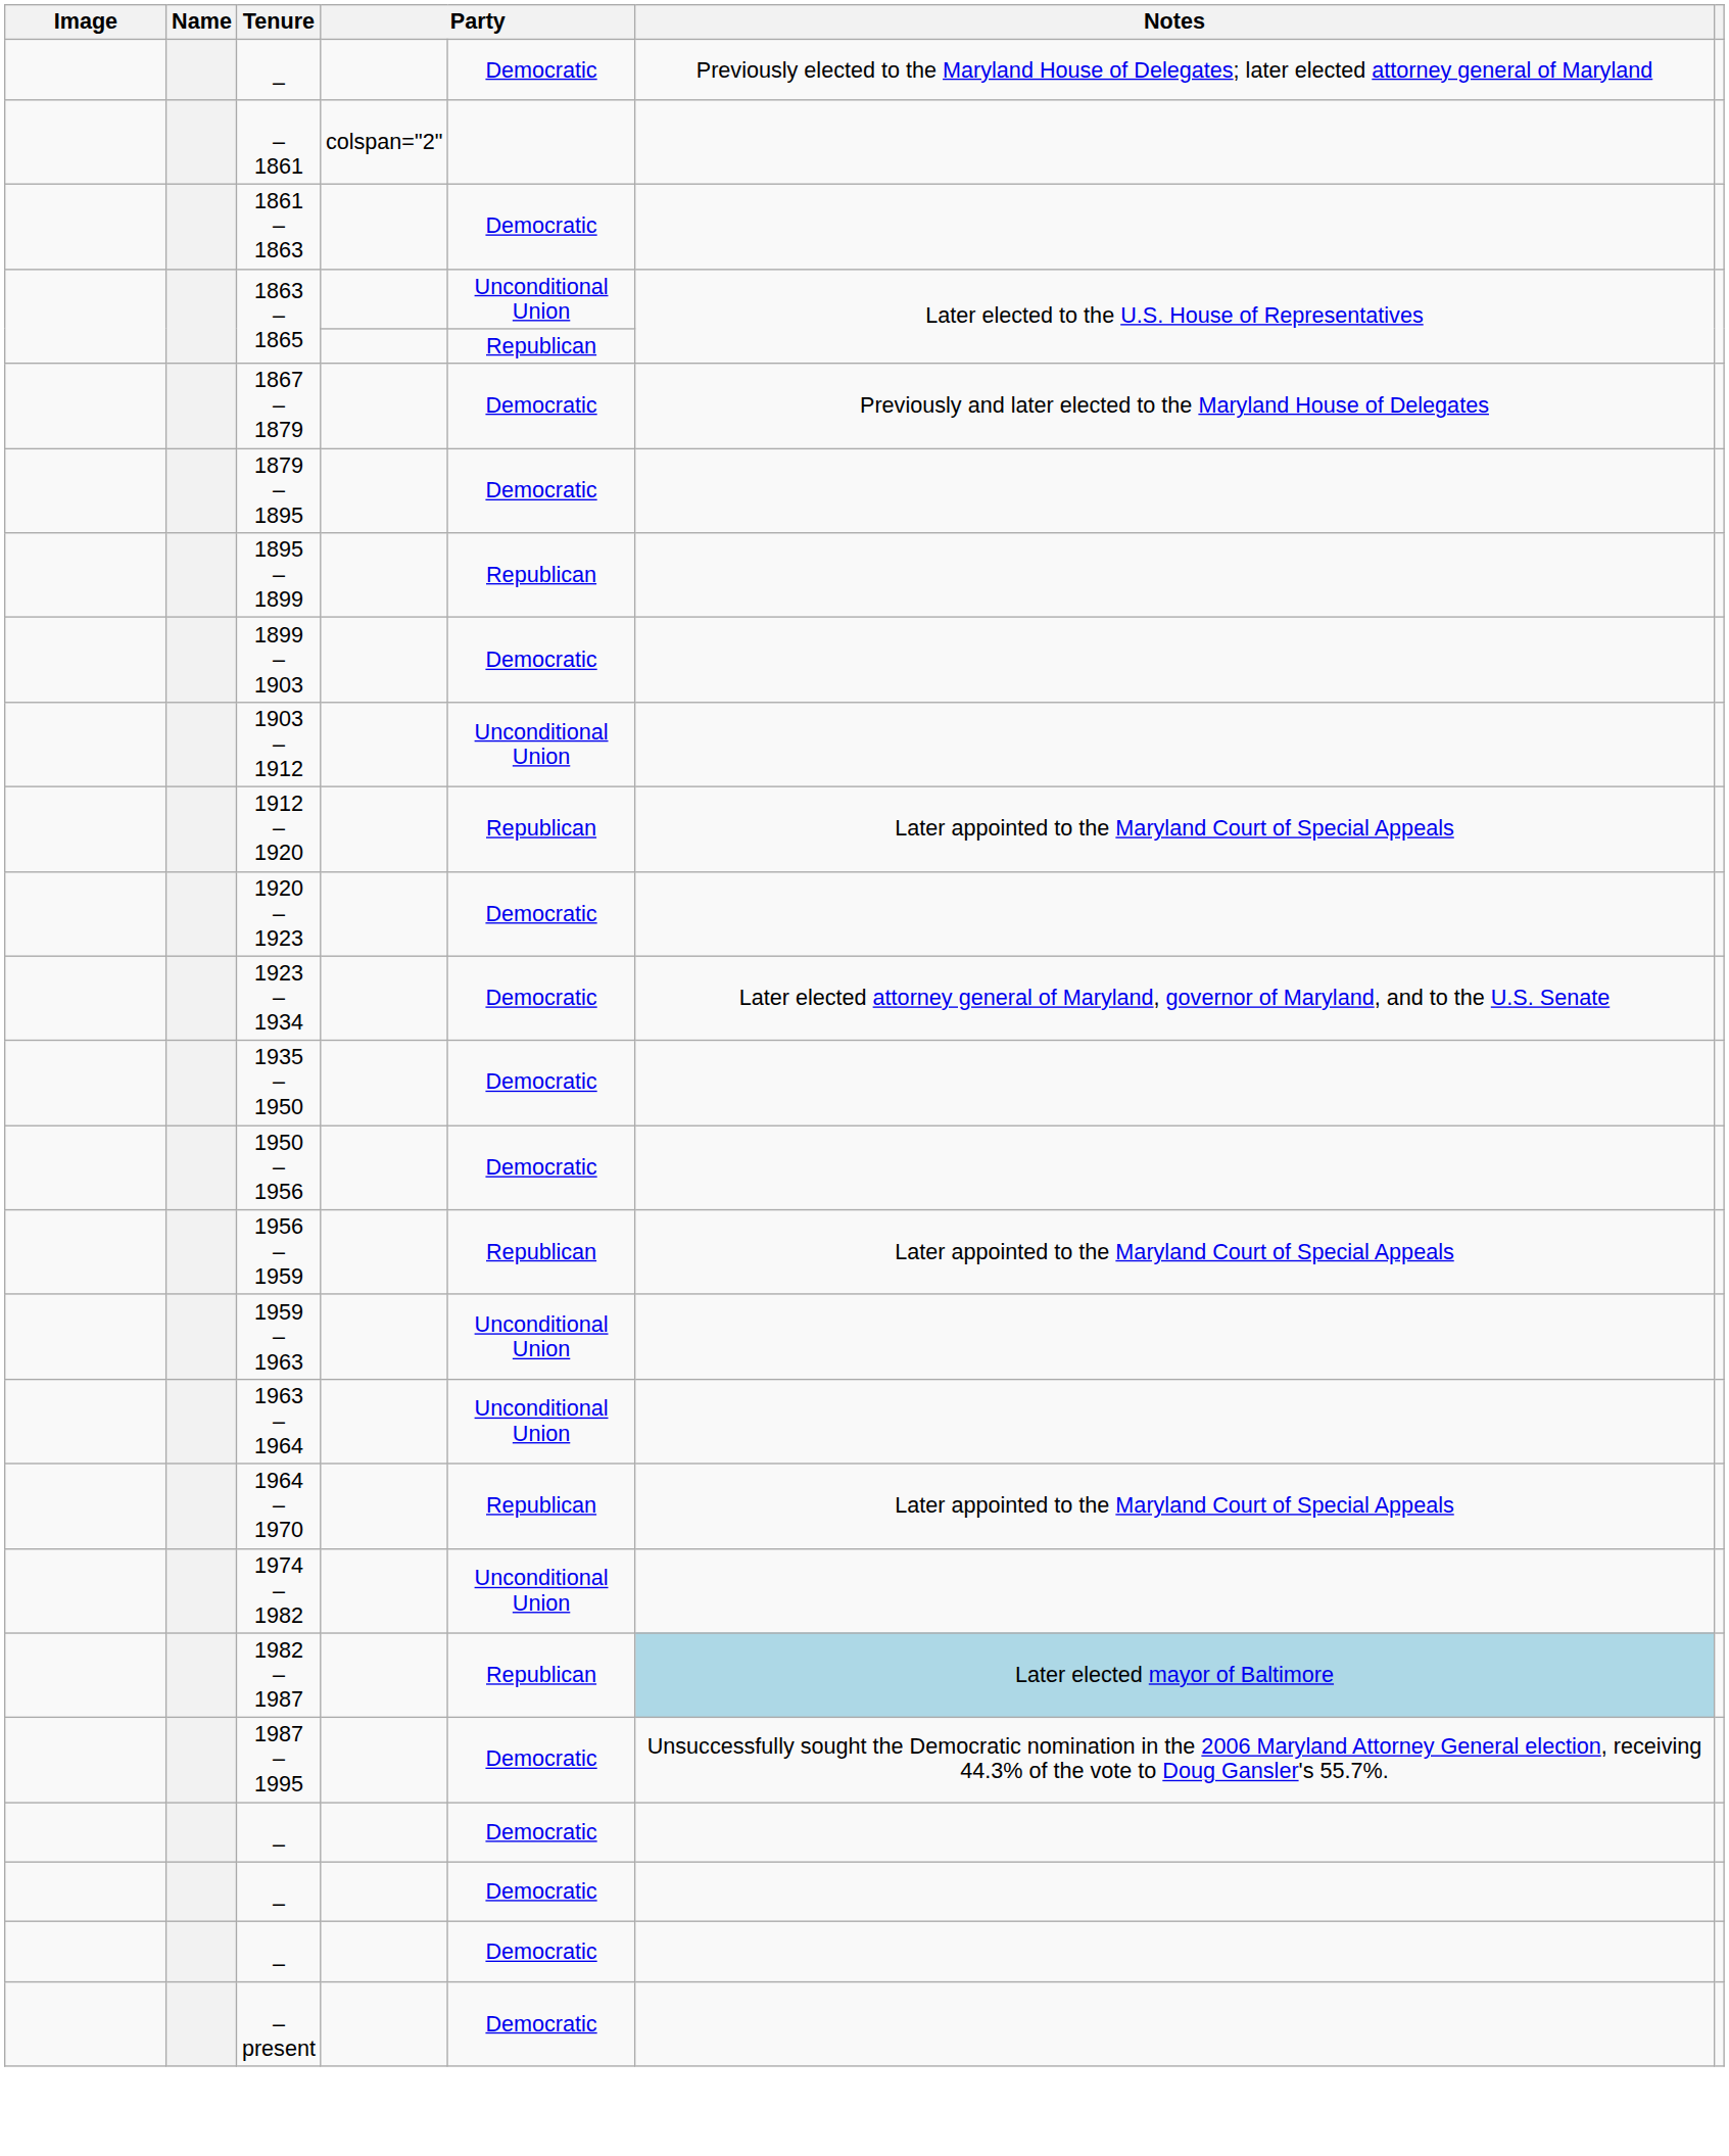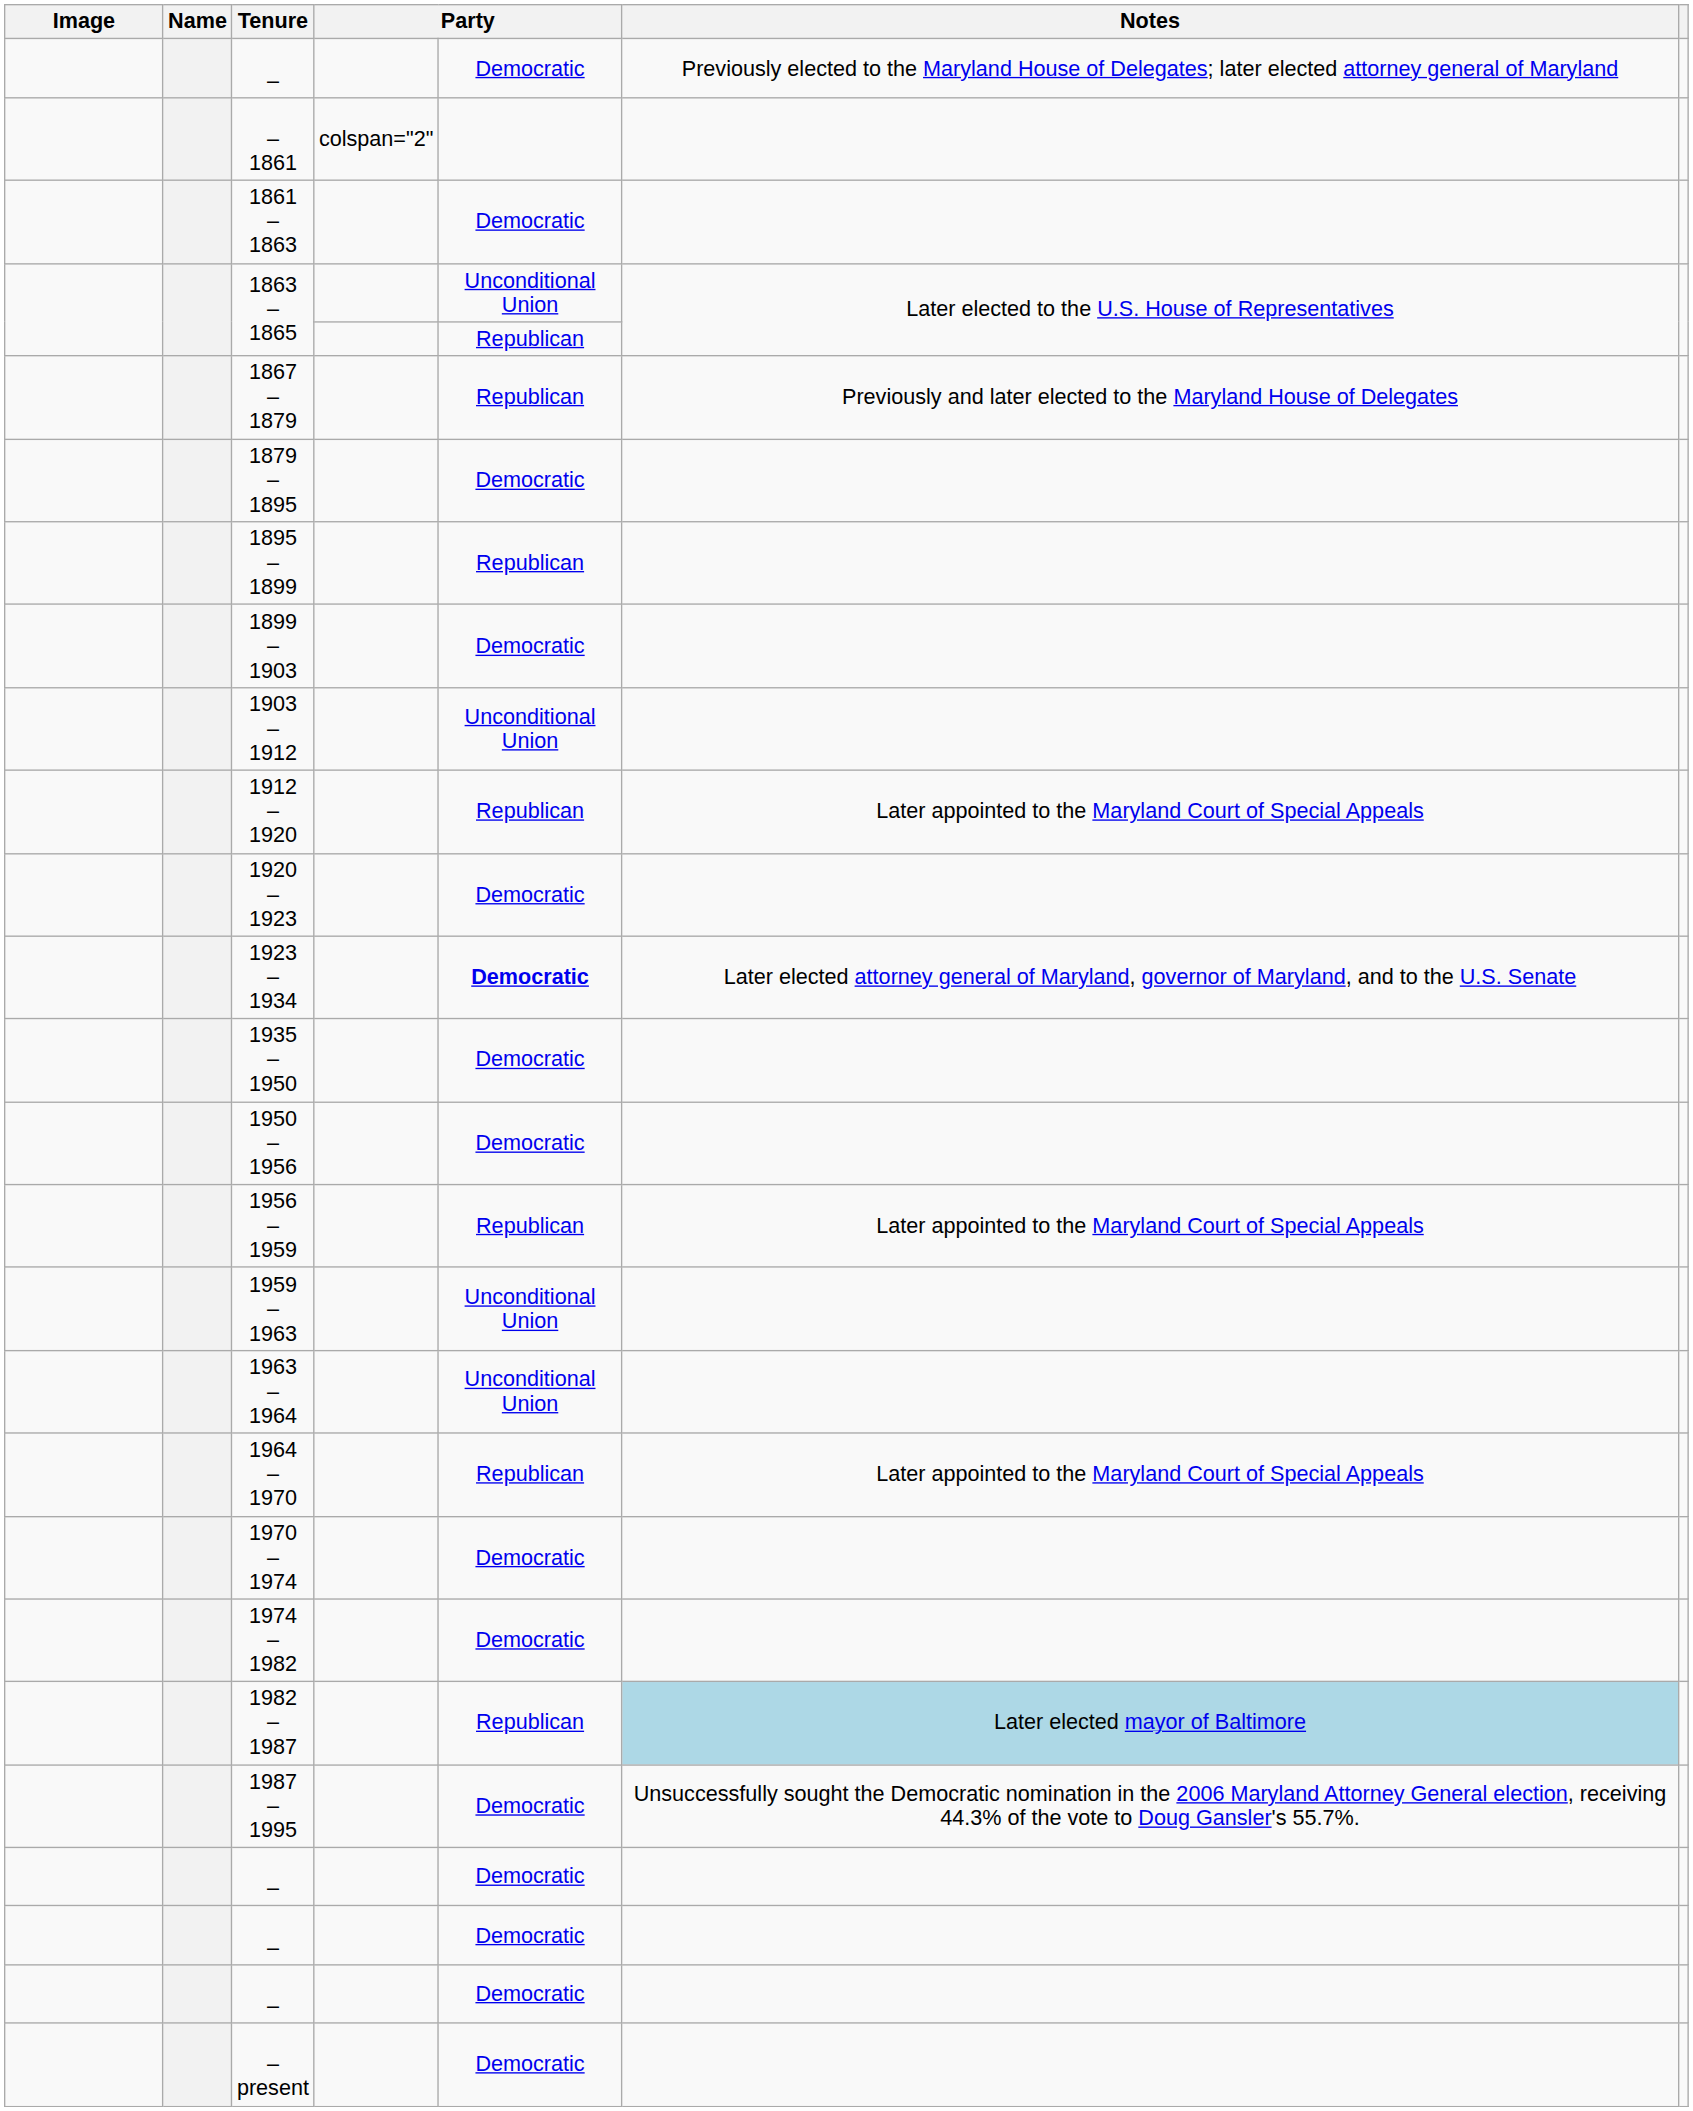1867 – 1879 | column 5: Democratic -> Republican
1923 – 1934 | column 5: normal -> bold
+ row: 1970 – 1974 | Democratic
1974 – 1982 | column 5: Unconditional Union -> Democratic
